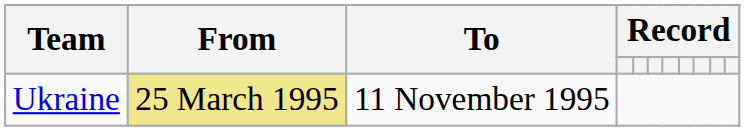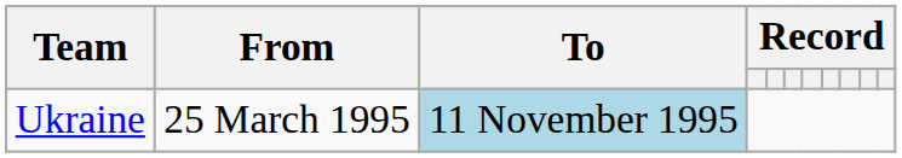Ukraine | From: khaki background -> no background
Ukraine | To: no background -> lightblue background
